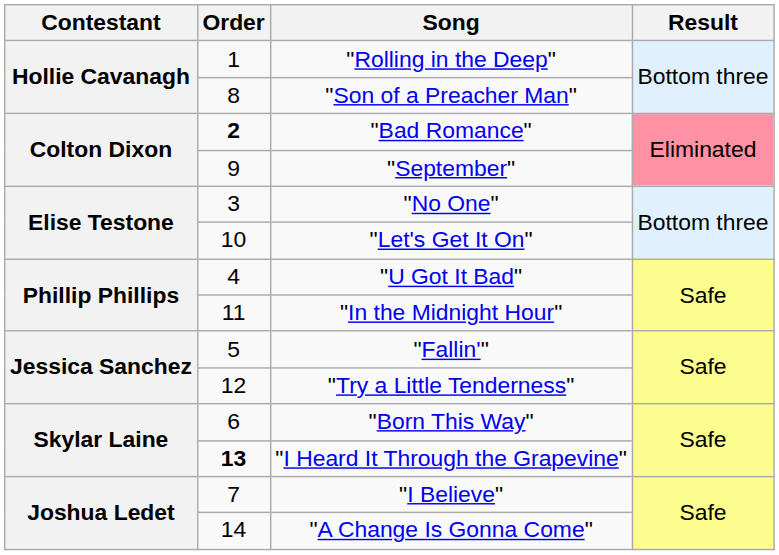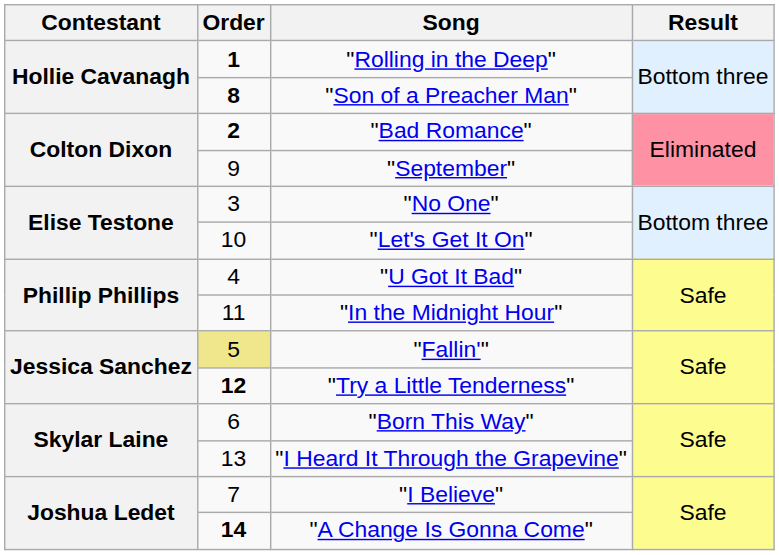"Rolling in the Deep" | Order: normal -> bold
"Son of a Preacher Man" | Order: normal -> bold
"Fallin'" | Order: no background -> khaki background
"Try a Little Tenderness" | Order: normal -> bold
"I Heard It Through the Grapevine" | Order: bold -> normal
"A Change Is Gonna Come" | Order: normal -> bold
